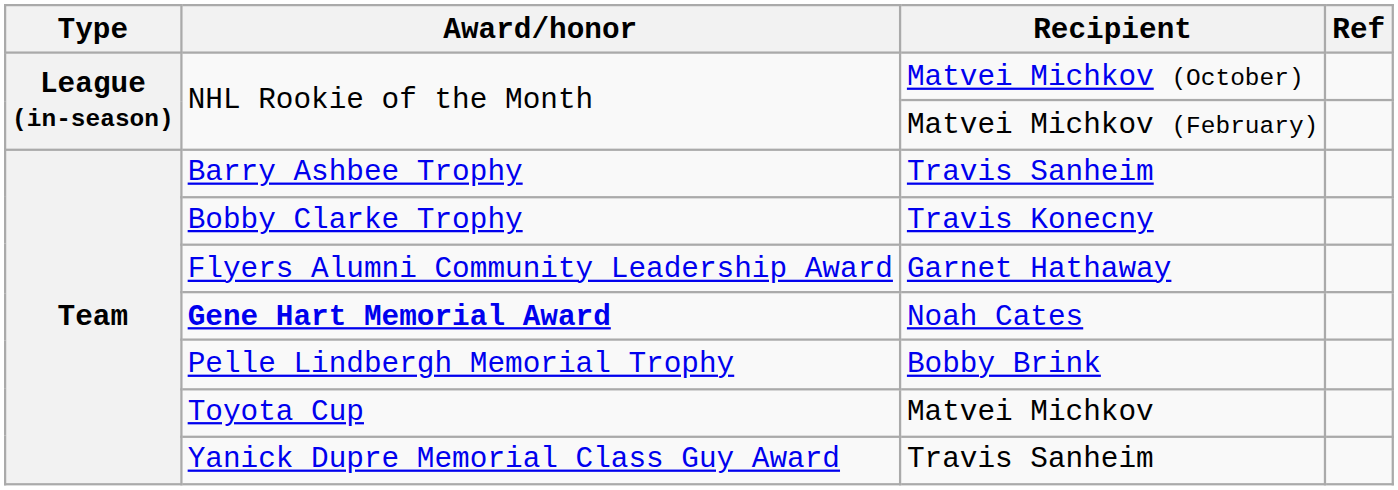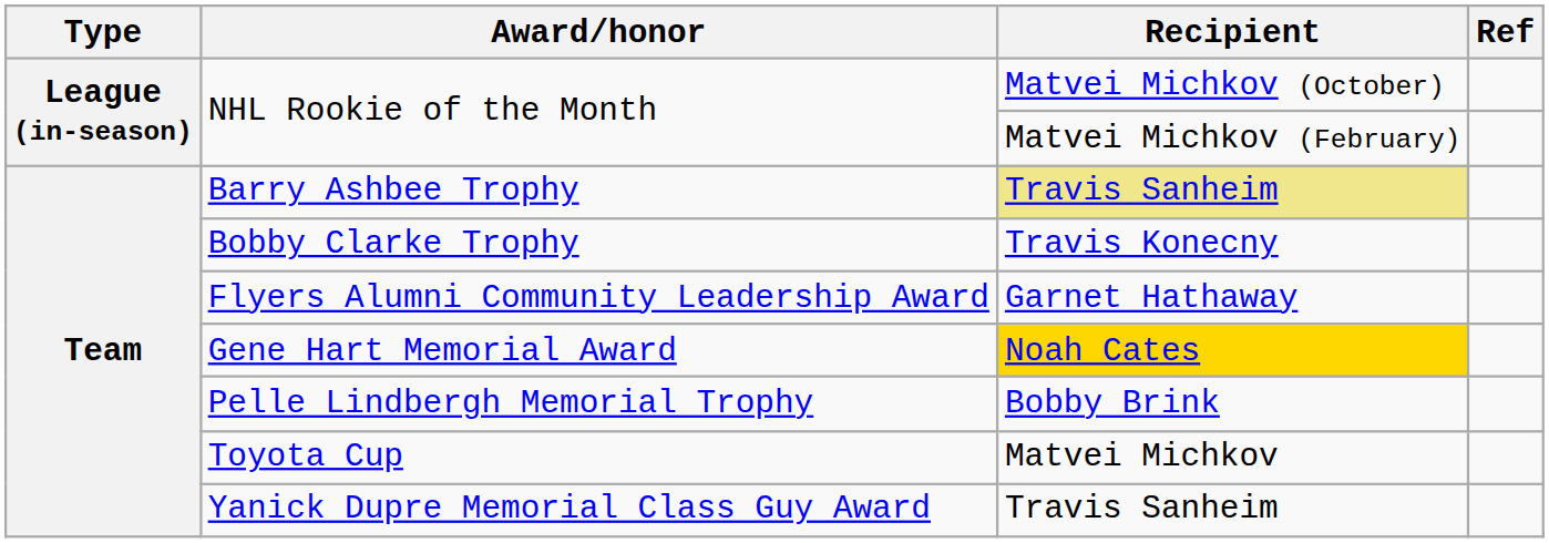Barry Ashbee Trophy | Recipient: no background -> khaki background
Gene Hart Memorial Award | Award/honor: bold -> normal
Gene Hart Memorial Award | Recipient: no background -> gold background
